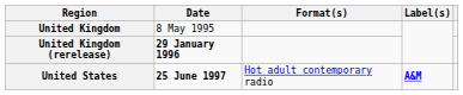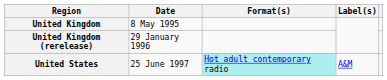United Kingdom (rerelease) | Date: bold -> normal
United States | Date: bold -> normal
United States | Format(s): no background -> paleturquoise background
United States | Label(s): bold -> normal
